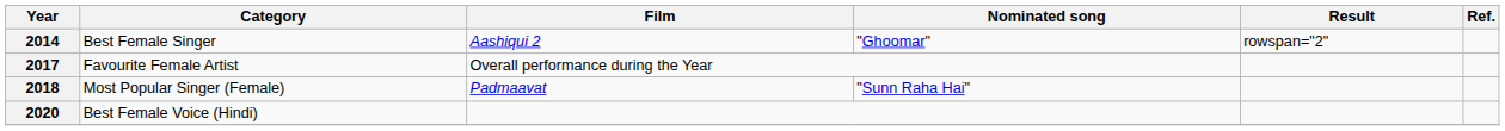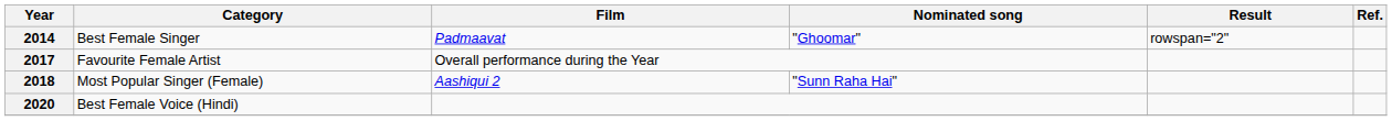2014 | Film: Aashiqui 2 -> Padmaavat
2018 | Film: Padmaavat -> Aashiqui 2
